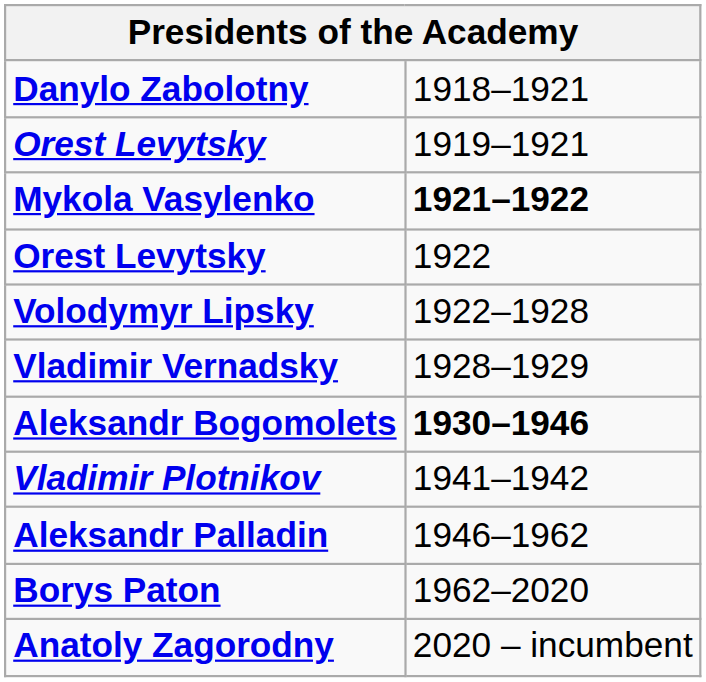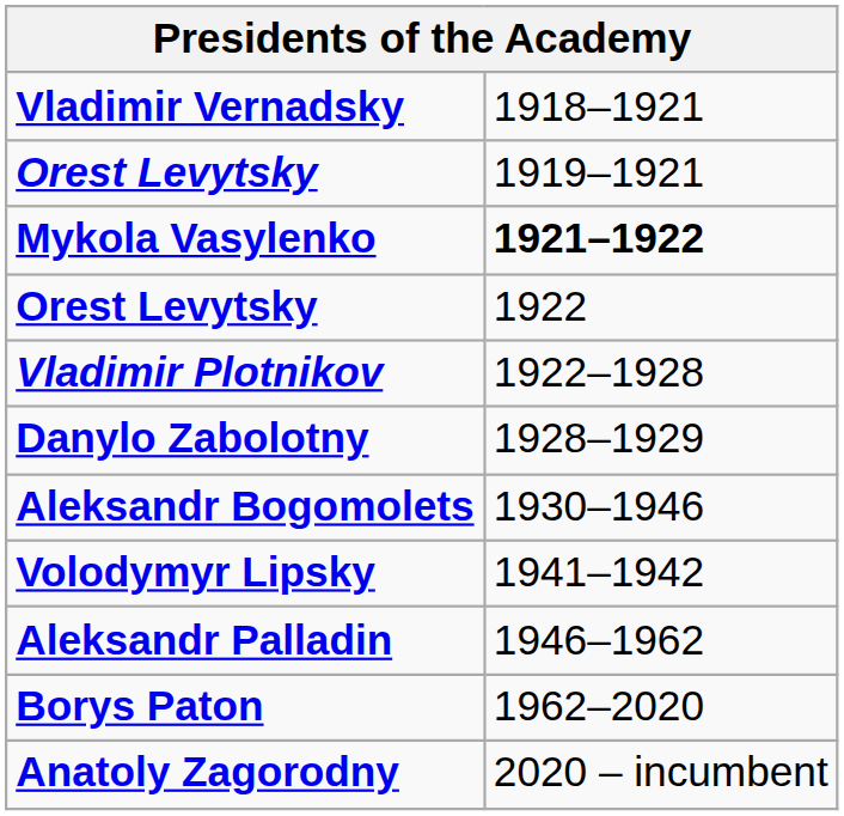row 2 | column 1: Danylo Zabolotny -> Vladimir Vernadsky
row 6 | column 1: Volodymyr Lipsky -> Vladimir Plotnikov
row 7 | column 1: Vladimir Vernadsky -> Danylo Zabolotny
row 8 | column 2: bold -> normal
row 9 | column 1: Vladimir Plotnikov -> Volodymyr Lipsky
